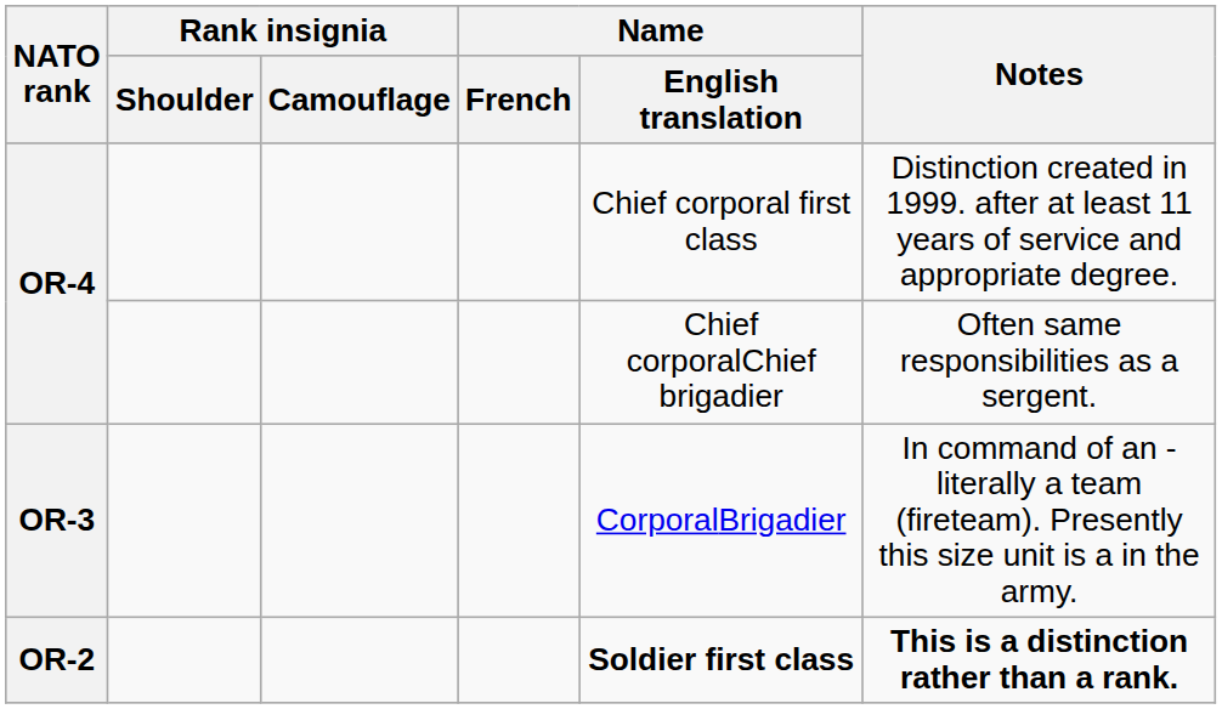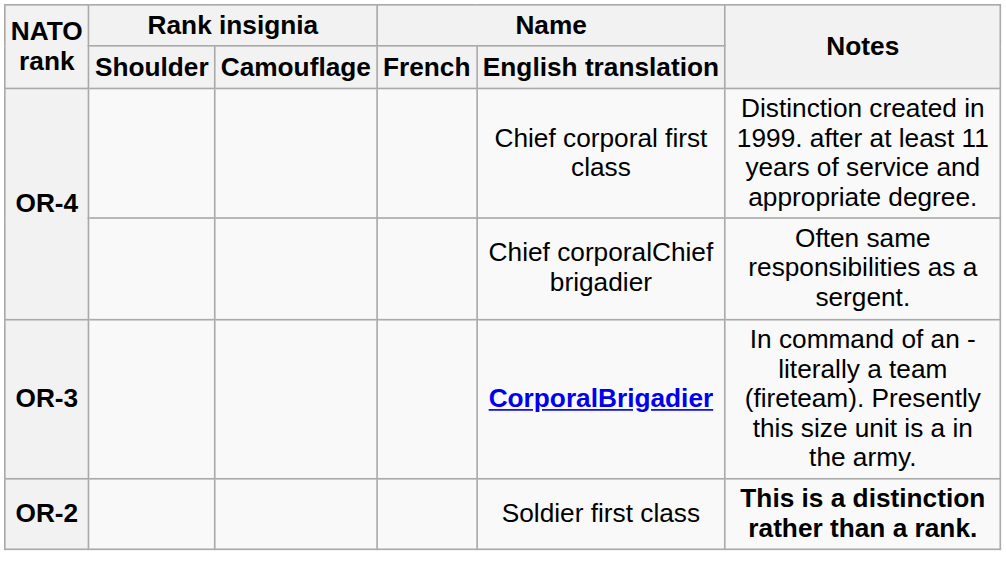OR-3 | Name / English translation: normal -> bold
OR-2 | Name / English translation: bold -> normal
